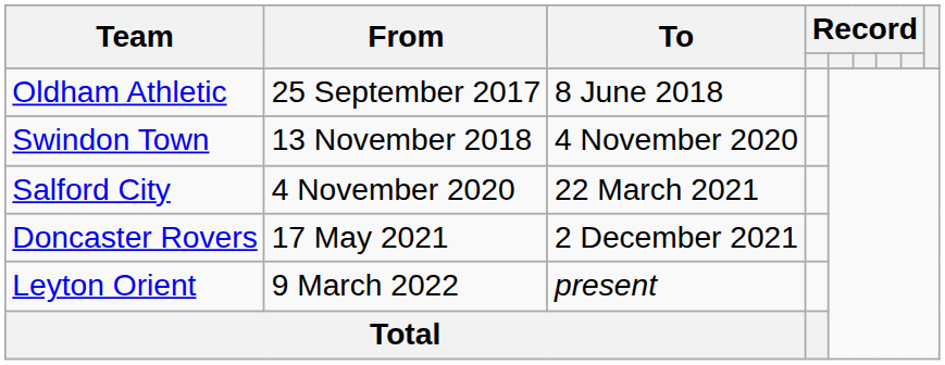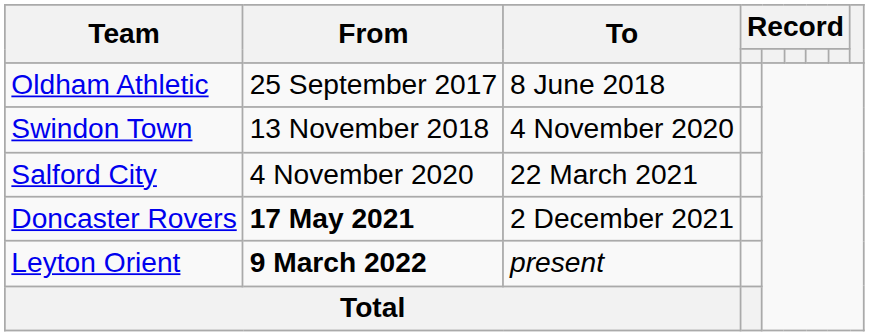Doncaster Rovers | From: normal -> bold
Leyton Orient | From: normal -> bold
